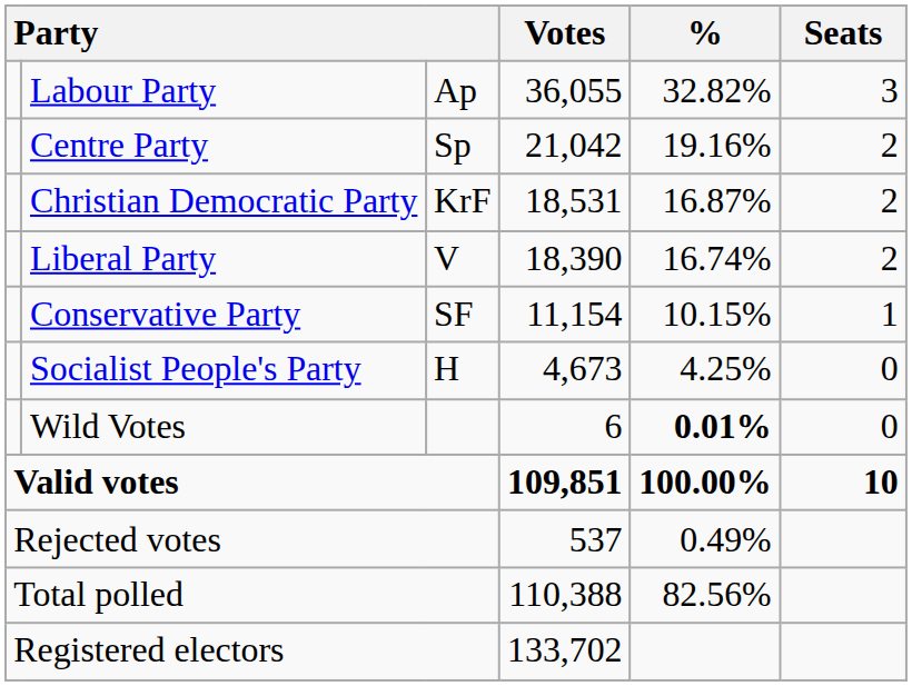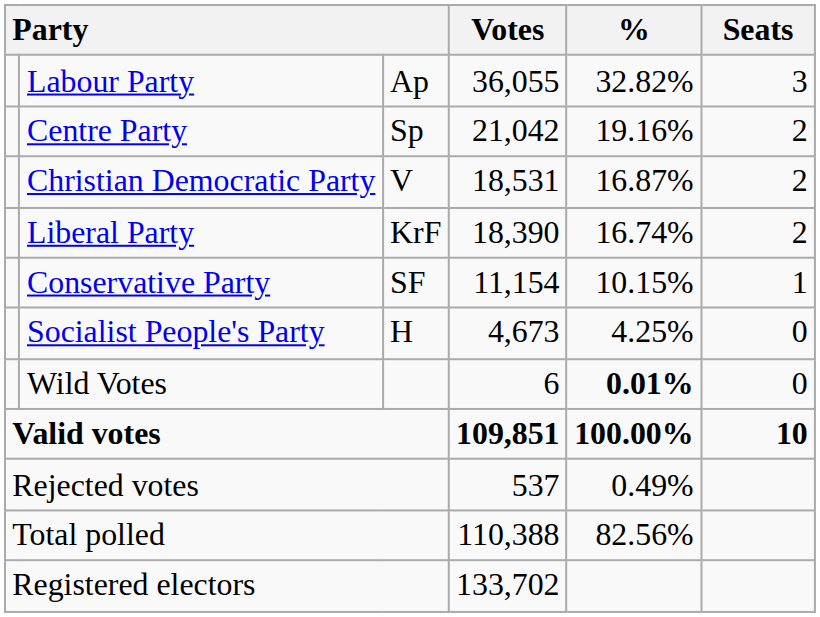Christian Democratic Party | column 3: KrF -> V
Liberal Party | column 3: V -> KrF
